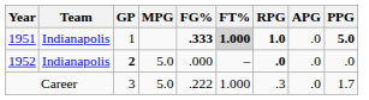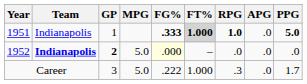1952 | Team: normal -> bold
1952 | FG%: no background -> lightyellow background
1952 | RPG: bold -> normal
